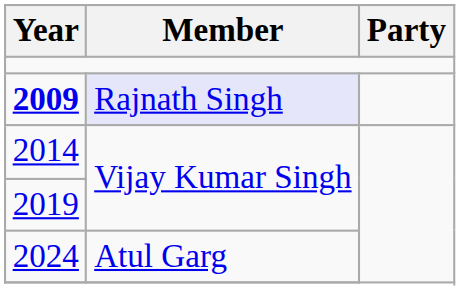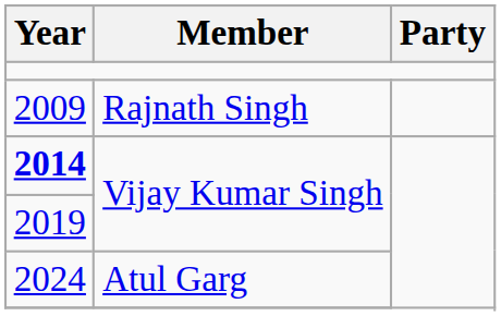2009 | Year: bold -> normal
2009 | Member: lavender background -> no background
2014 | Year: normal -> bold
